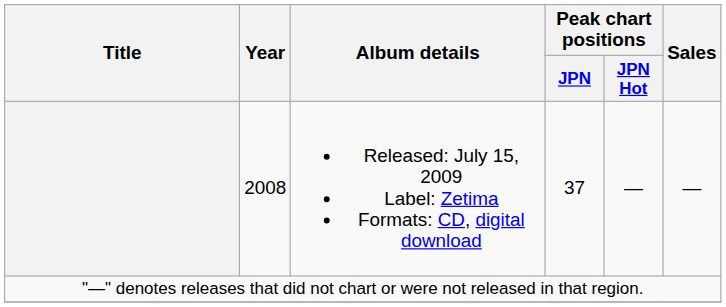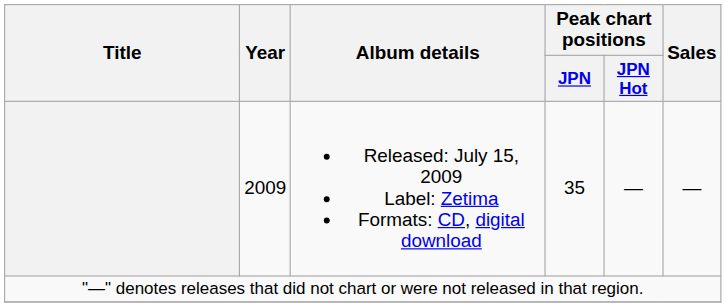row 3 | Year: 2008 -> 2009
row 3 | Peak chart positions / JPN: 37 -> 35
